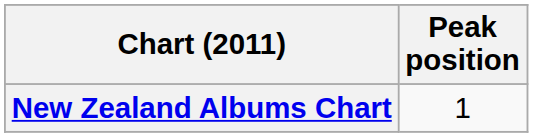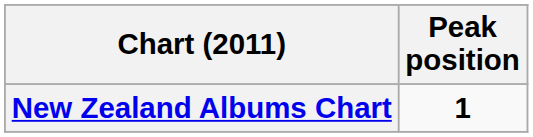New Zealand Albums Chart | Peak position: normal -> bold
